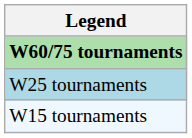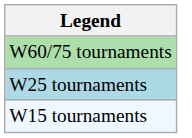row 2 | column 1: bold -> normal
